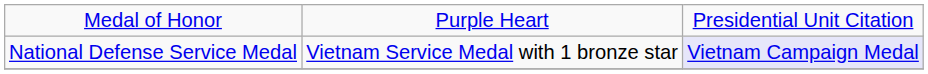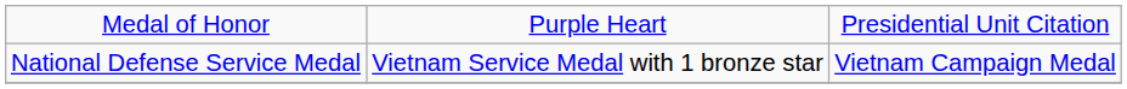National Defense Service Medal | column 3: lavender background -> no background
